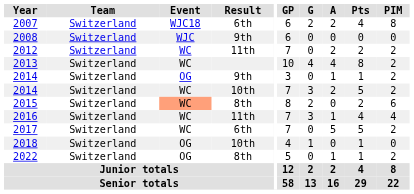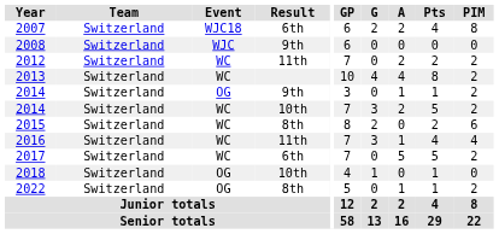2015 | Event: lightsalmon background -> no background
